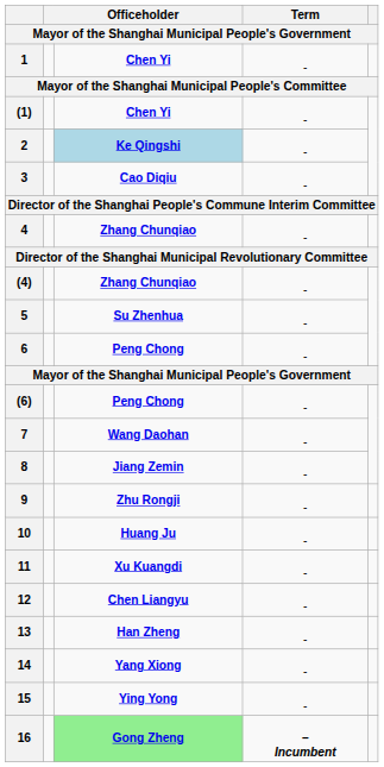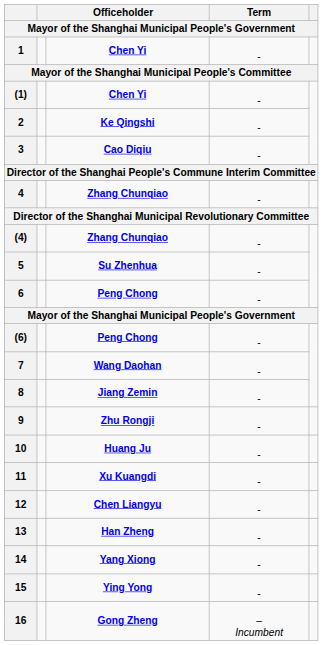2 | column 3: lightblue background -> no background
16 | column 3: lightgreen background -> no background
16 | Term: bold -> normal
